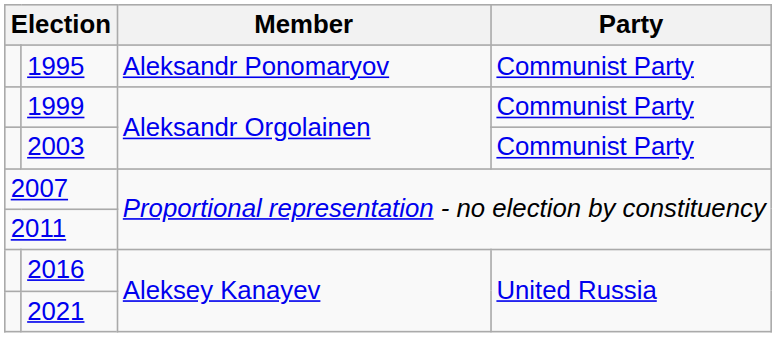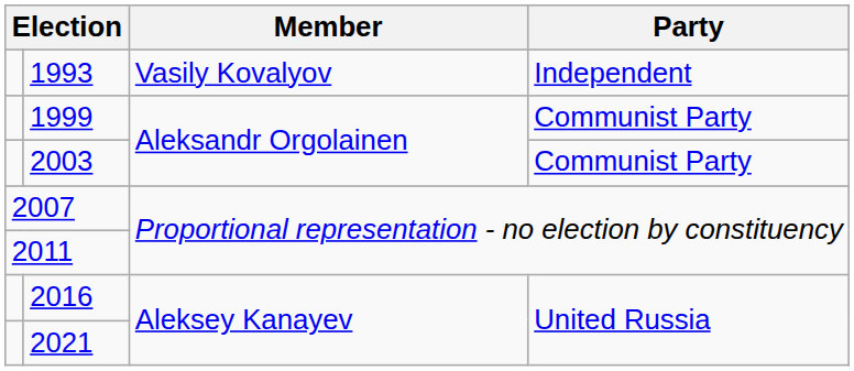+ row: 1993 | Vasily Kovalyov | Independent
- row: 1995 | Aleksandr Ponomaryov | Communist Party
